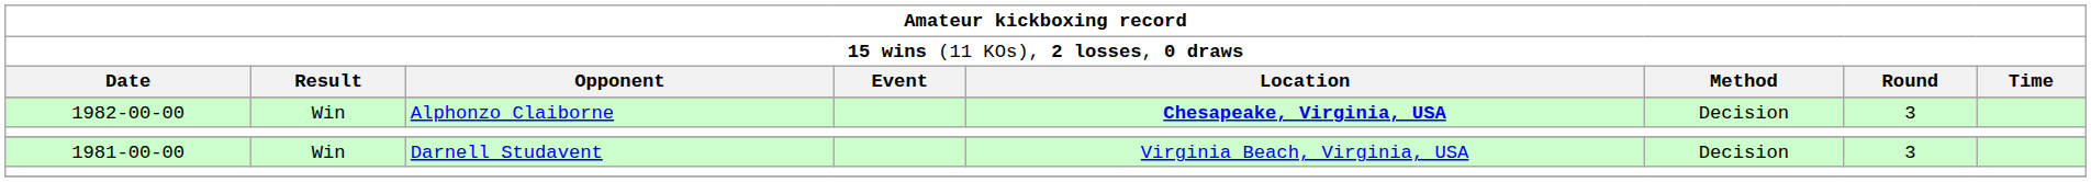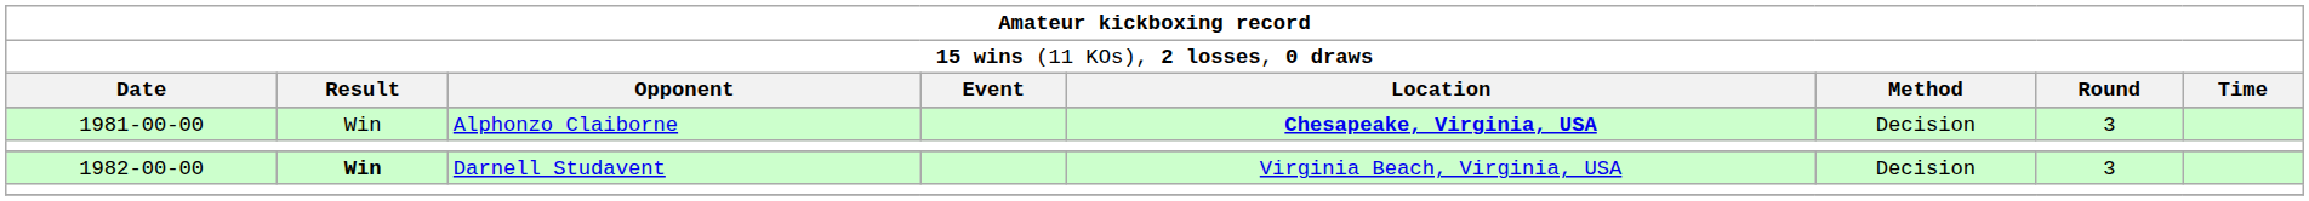Alphonzo Claiborne | column 1: 1982-00-00 -> 1981-00-00
Darnell Studavent | column 1: 1981-00-00 -> 1982-00-00
Darnell Studavent | column 2: normal -> bold
